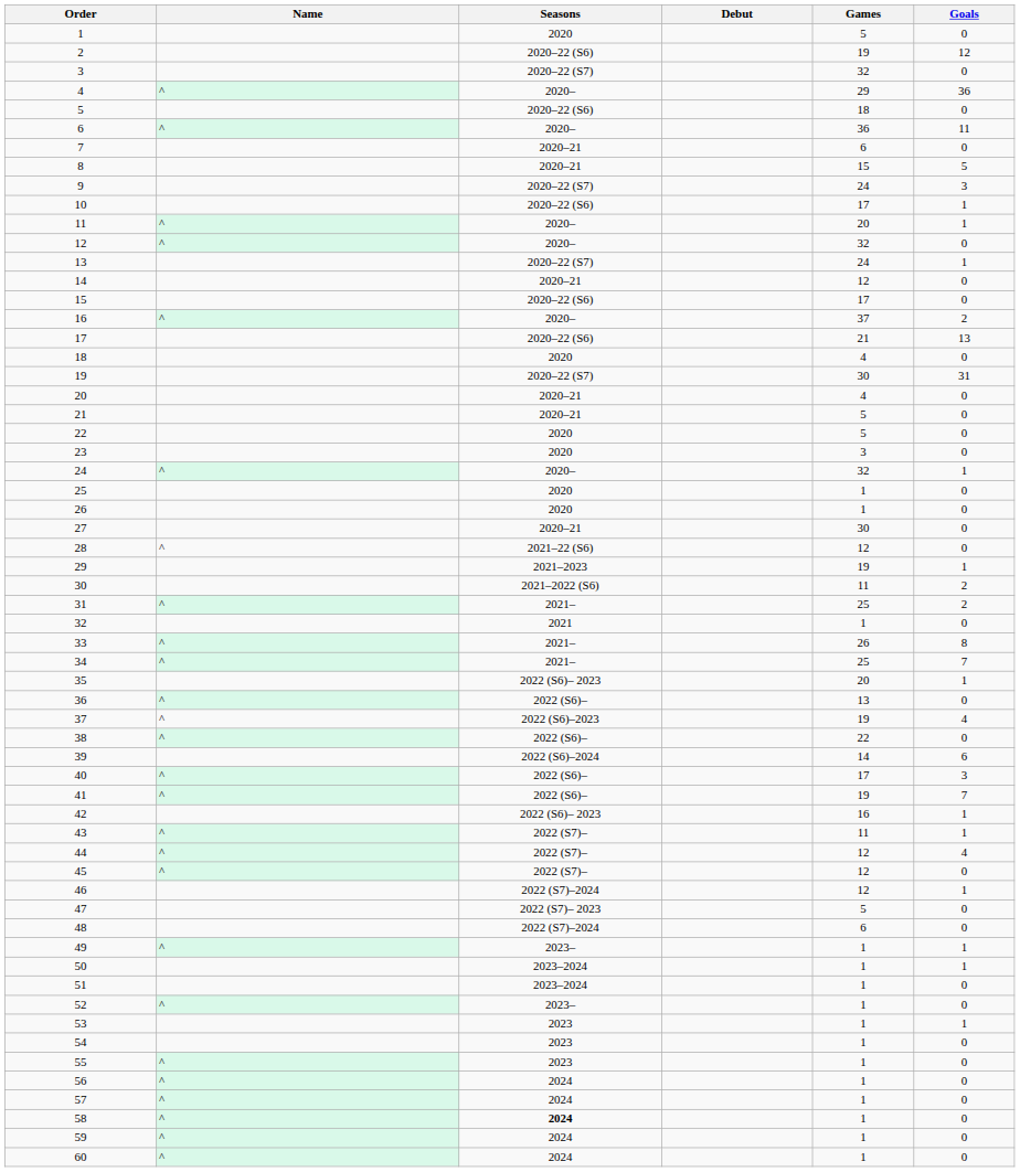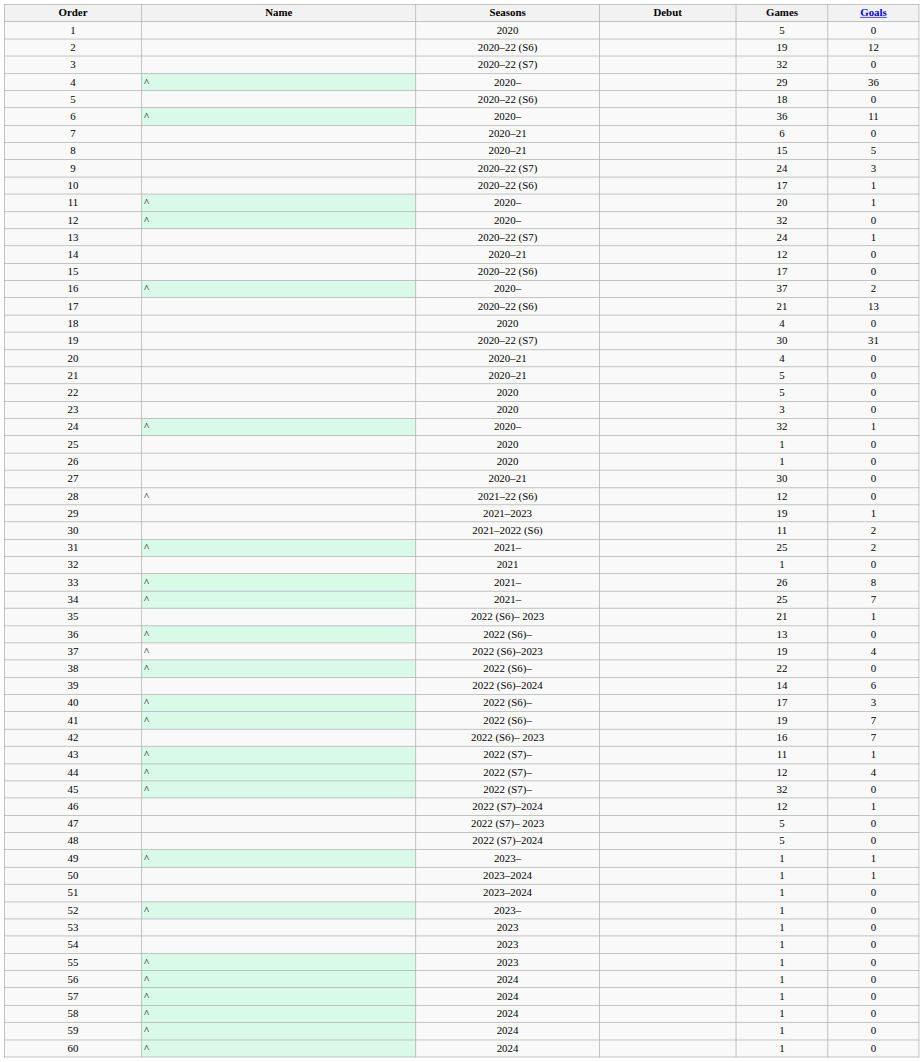35 | Games: 20 -> 21
42 | Goals: 1 -> 7
45 | Games: 12 -> 32
48 | Games: 6 -> 5
53 | Goals: 1 -> 0
58 | Seasons: bold -> normal
